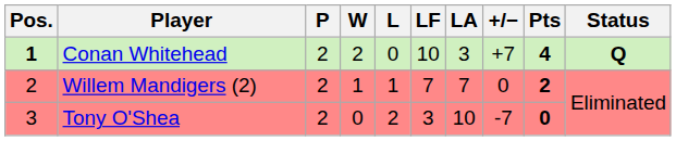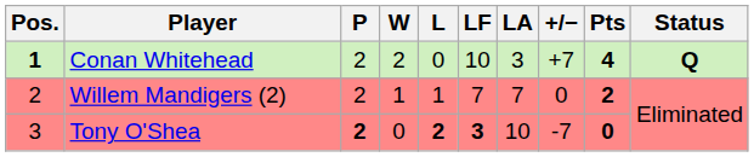Tony O'Shea | P: normal -> bold
Tony O'Shea | L: normal -> bold
Tony O'Shea | LF: normal -> bold
